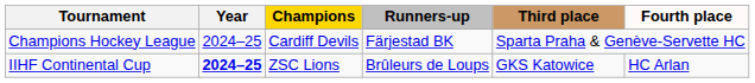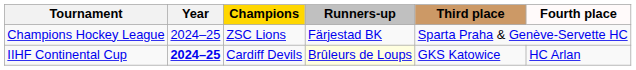Champions Hockey League | Champions: Cardiff Devils -> ZSC Lions
IIHF Continental Cup | Champions: ZSC Lions -> Cardiff Devils
IIHF Continental Cup | Runners-up: no background -> lightyellow background
